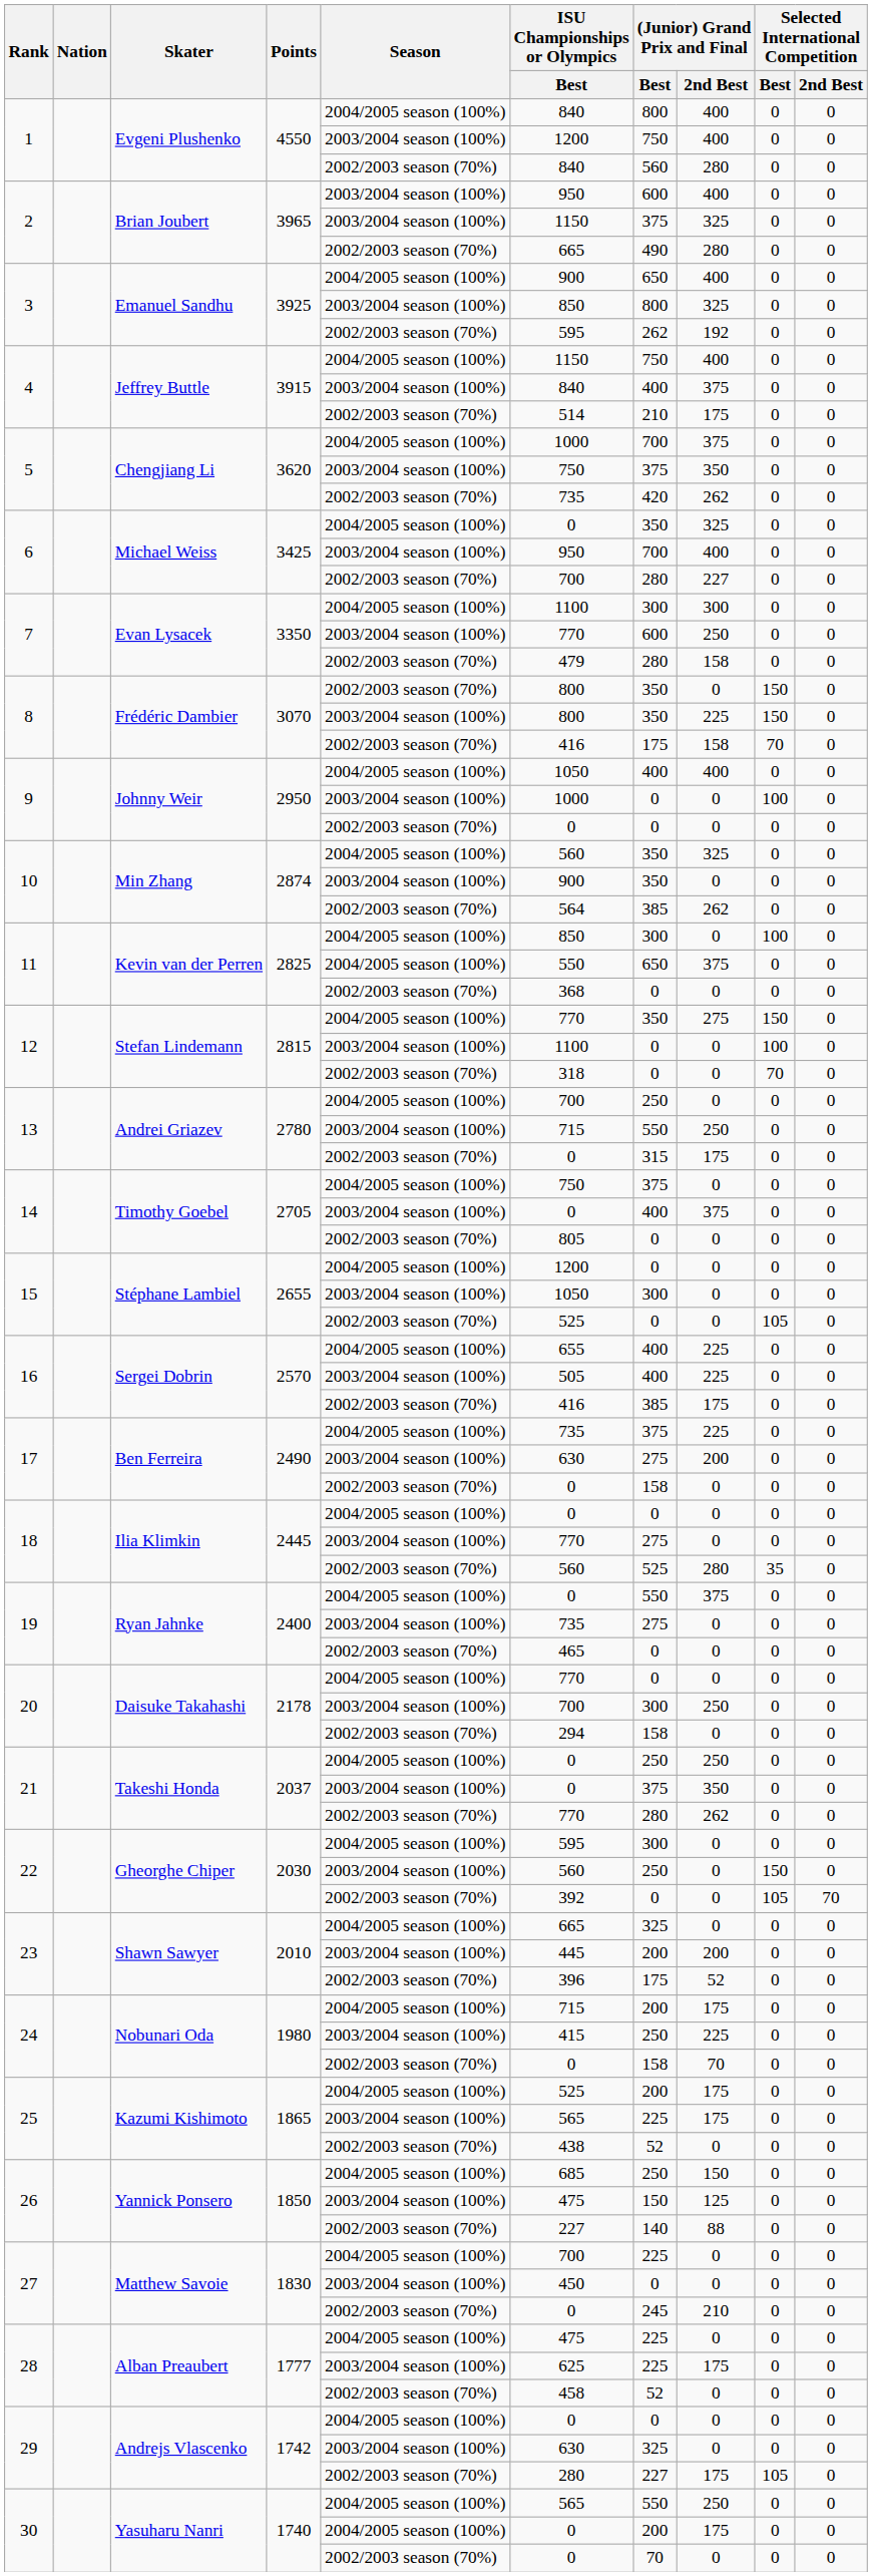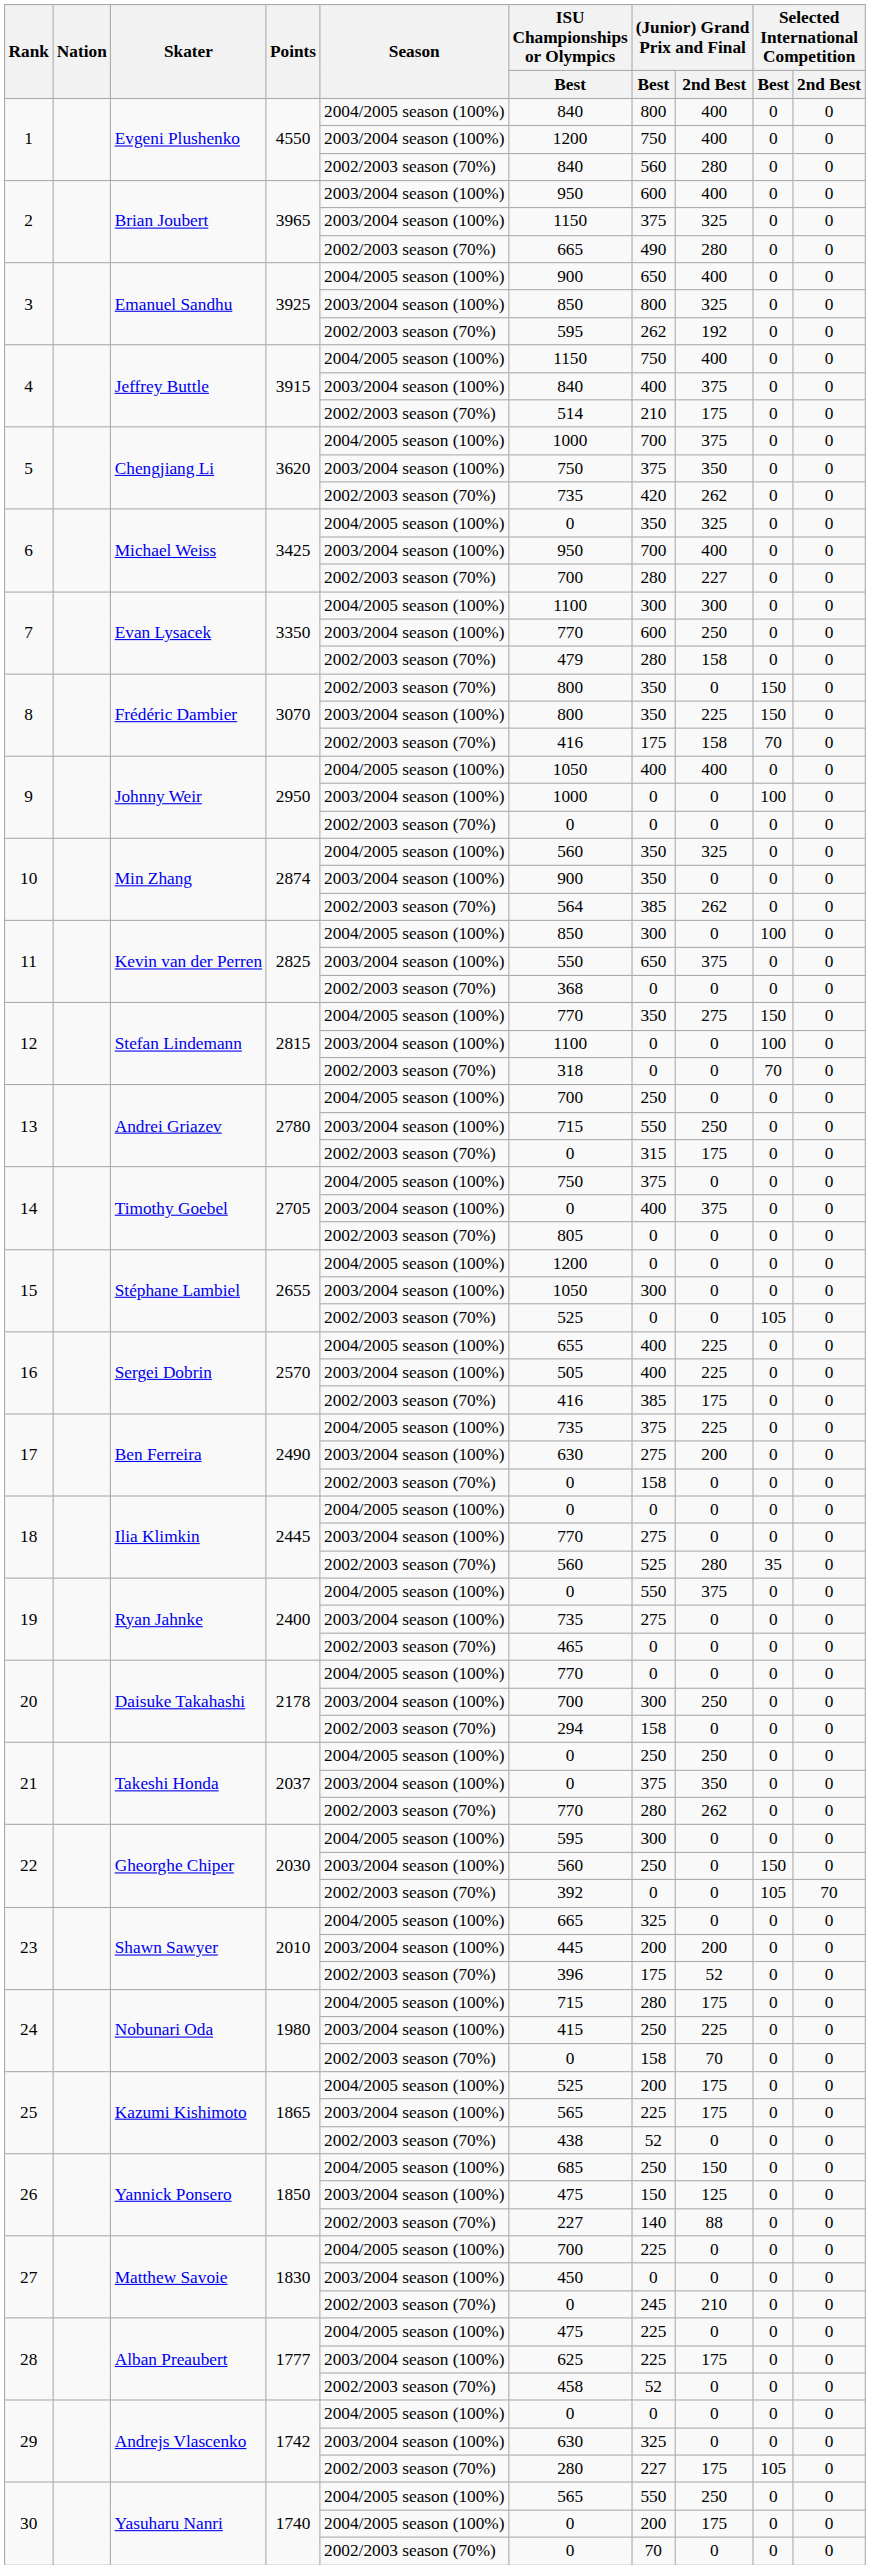row 34 | Season: 2004/2005 season (100%) -> 2003/2004 season (100%)
row 72 | (Junior) Grand Prix and Final / Best: 200 -> 280
